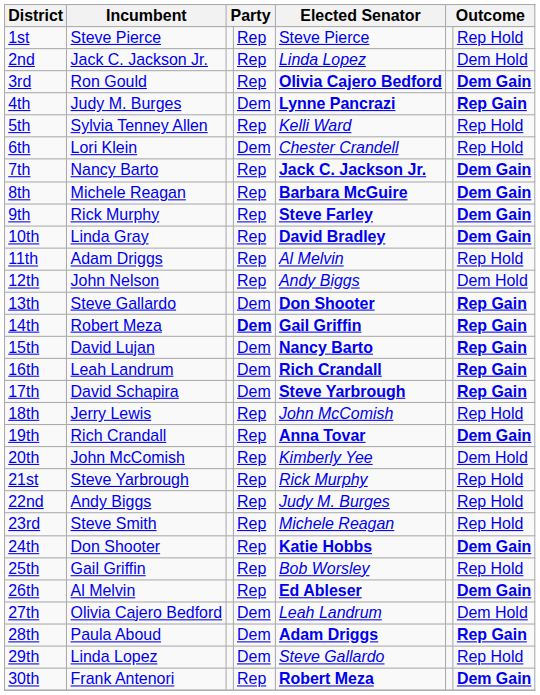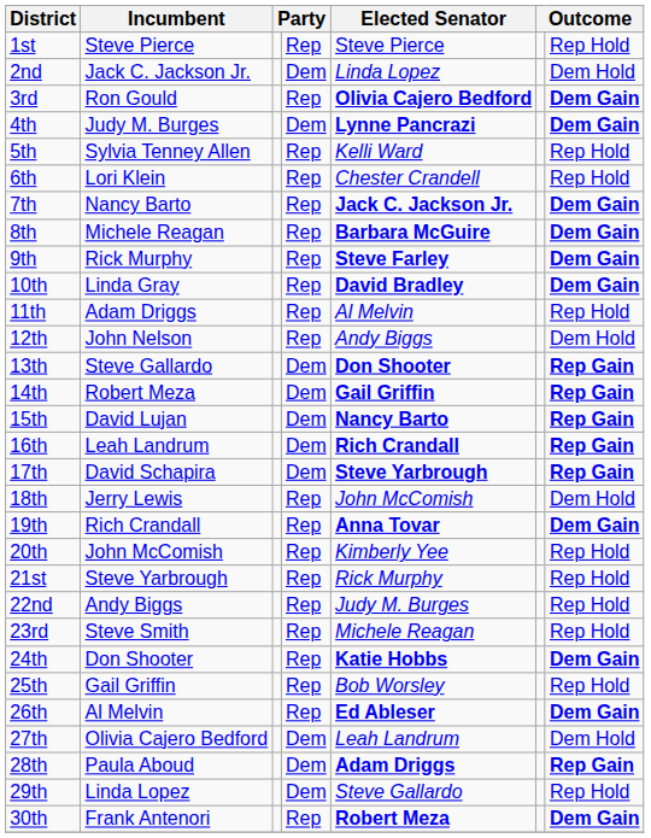2nd | column 4: Rep -> Dem
4th | column 7: Rep Gain -> Dem Gain
6th | column 4: Dem -> Rep
14th | column 4: bold -> normal
18th | column 7: Rep Hold -> Dem Hold
20th | column 7: Dem Hold -> Rep Hold
